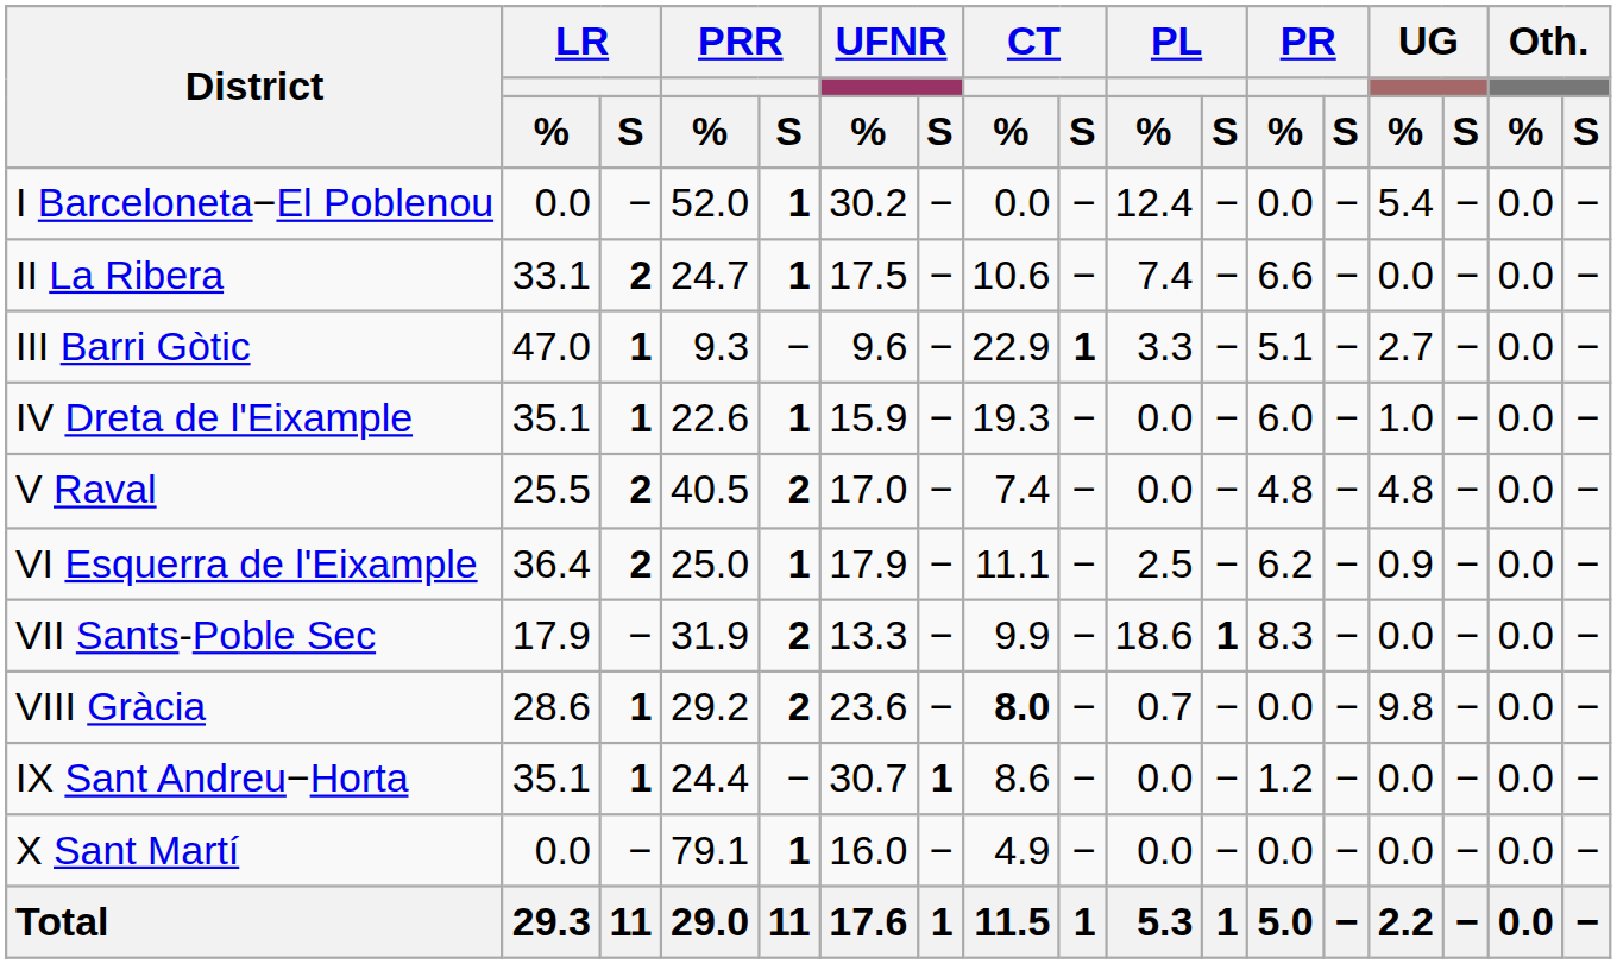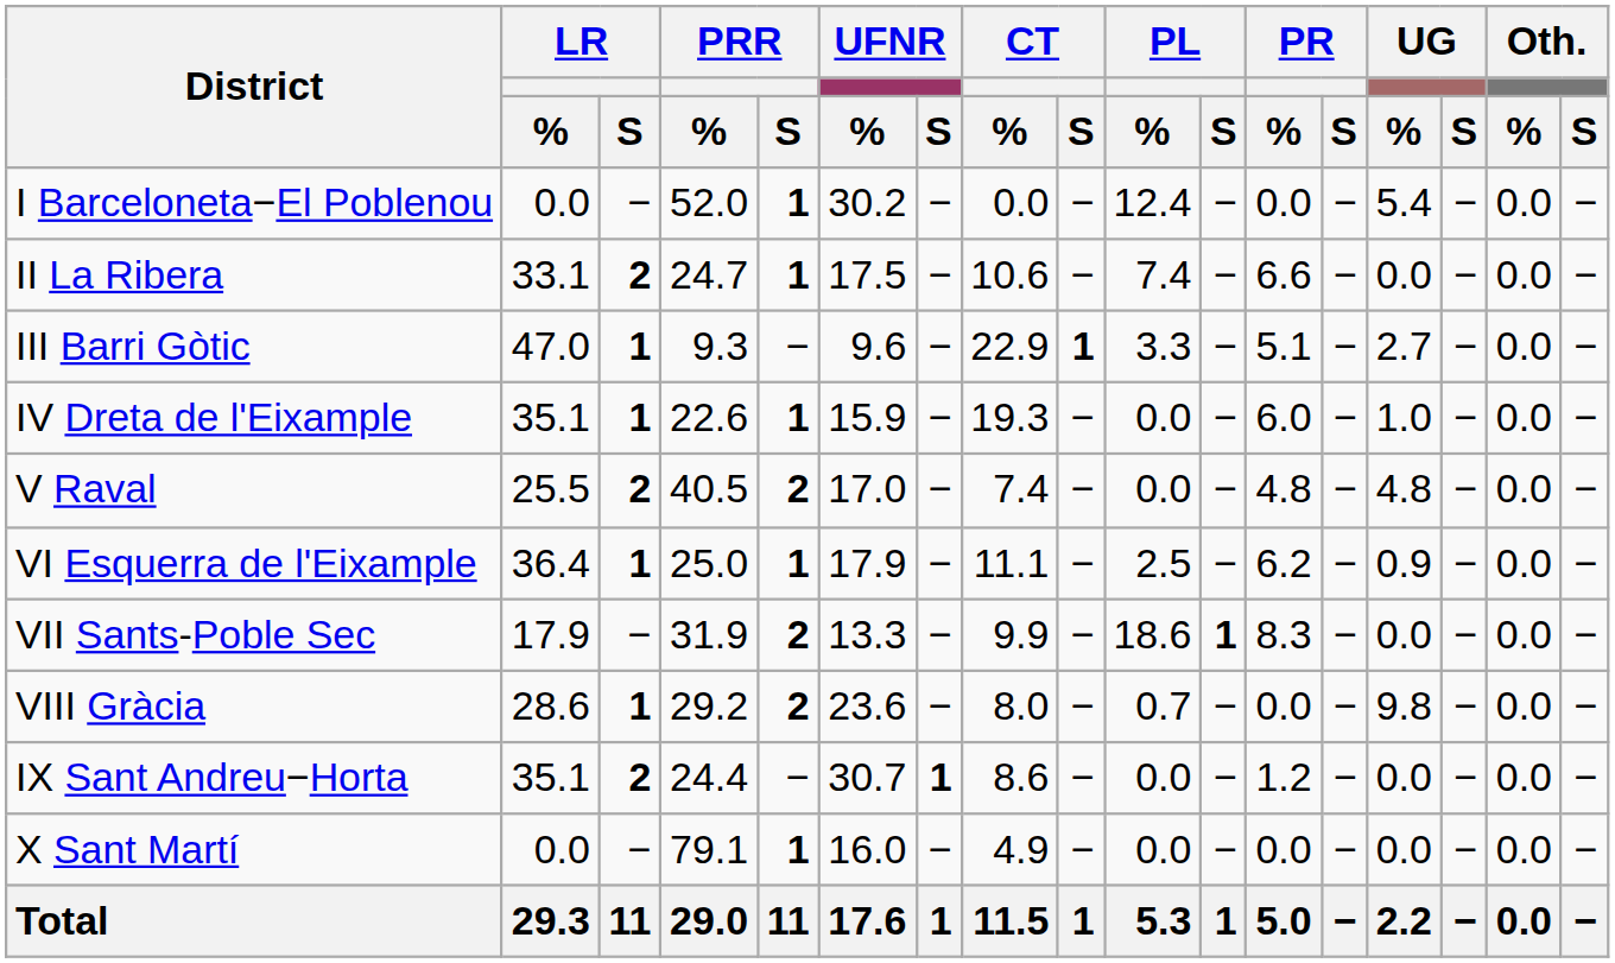VI Esquerra de l'Eixample | LR / S: 2 -> 1
VIII Gràcia | CT / %: bold -> normal
IX Sant Andreu−Horta | LR / S: 1 -> 2
